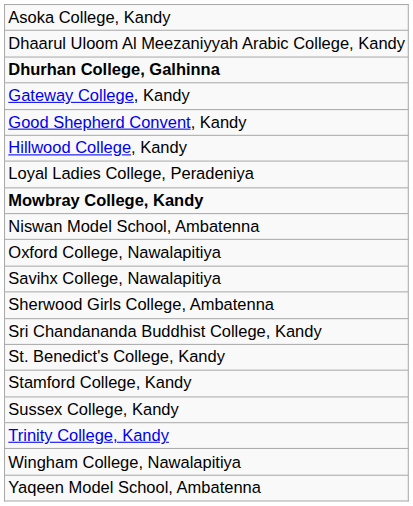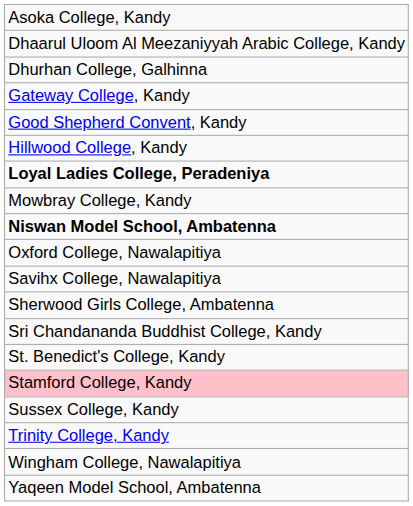row 3 | column 1: bold -> normal
row 7 | column 1: normal -> bold
row 8 | column 1: bold -> normal
row 9 | column 1: normal -> bold
row 15 | column 1: no background -> pink background
